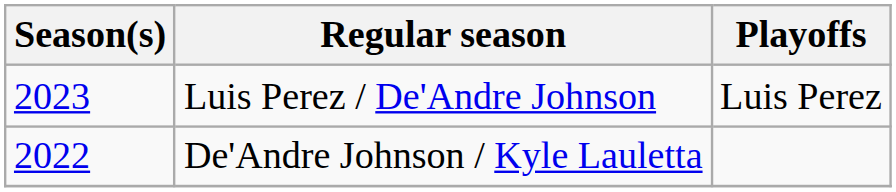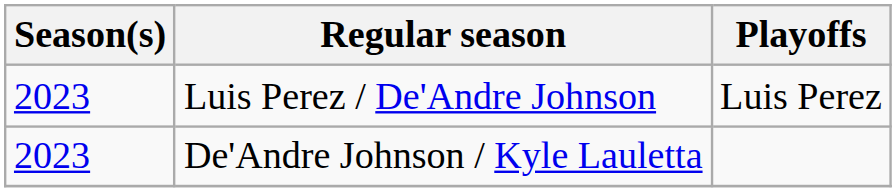De'Andre Johnson / Kyle Lauletta | Season(s): 2022 -> 2023
